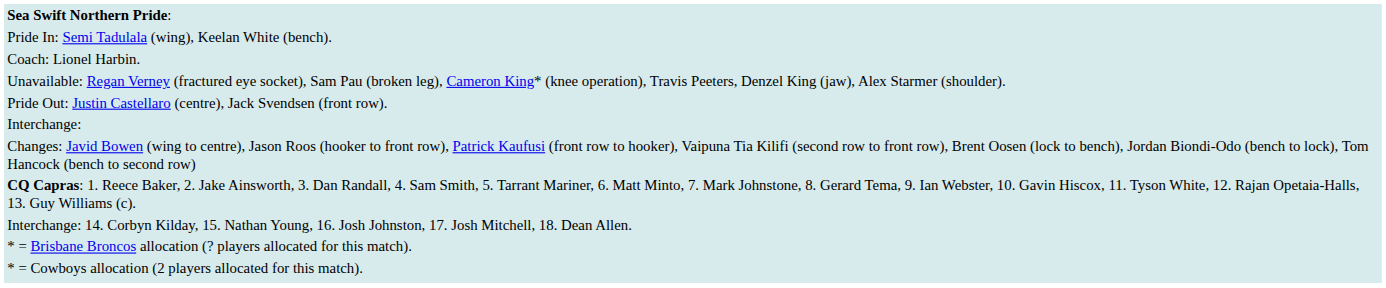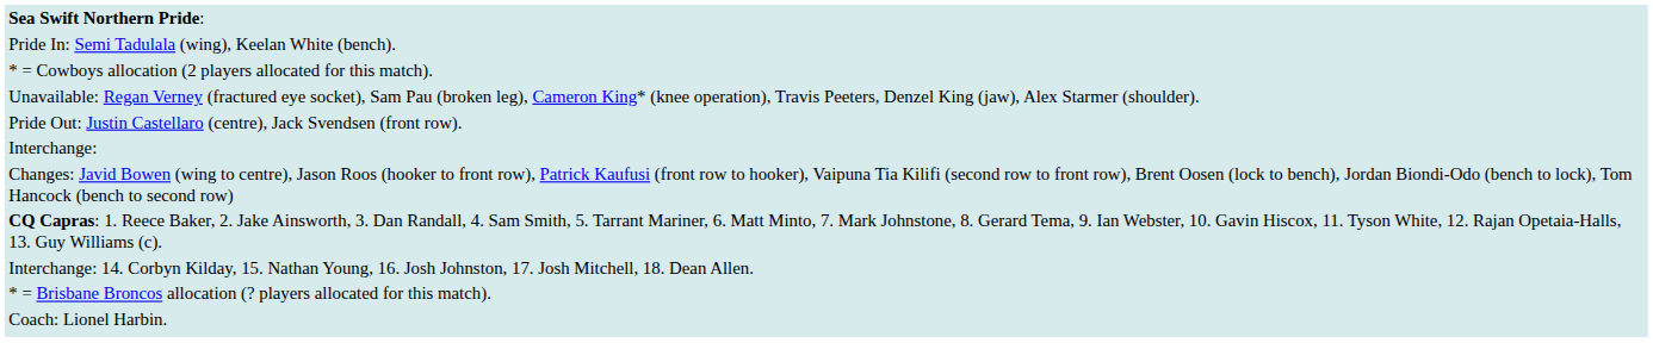row 3 | column 1: Coach: Lionel Harbin. -> * = Cowboys allocation (2 players allocated for this match).
row 11 | column 1: * = Cowboys allocation (2 players allocated for this match). -> Coach: Lionel Harbin.
